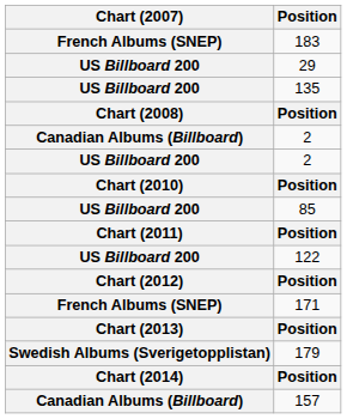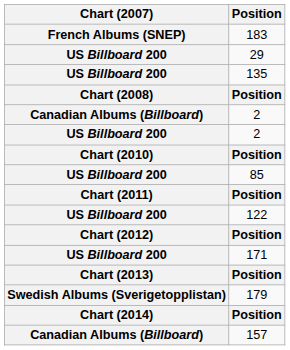row 13 | Chart (2007): French Albums (SNEP) -> US Billboard 200
